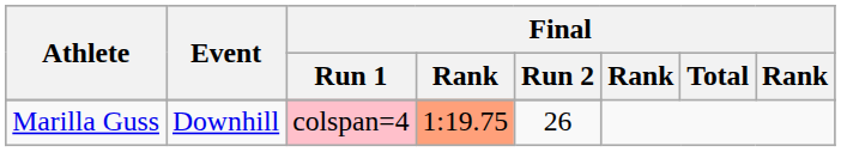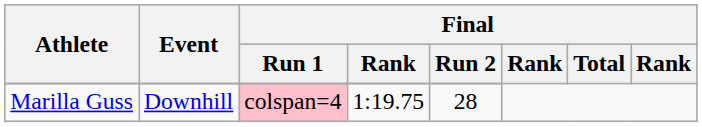Marilla Guss | column 4: lightsalmon background -> no background
Marilla Guss | Final / Run 2: 26 -> 28
